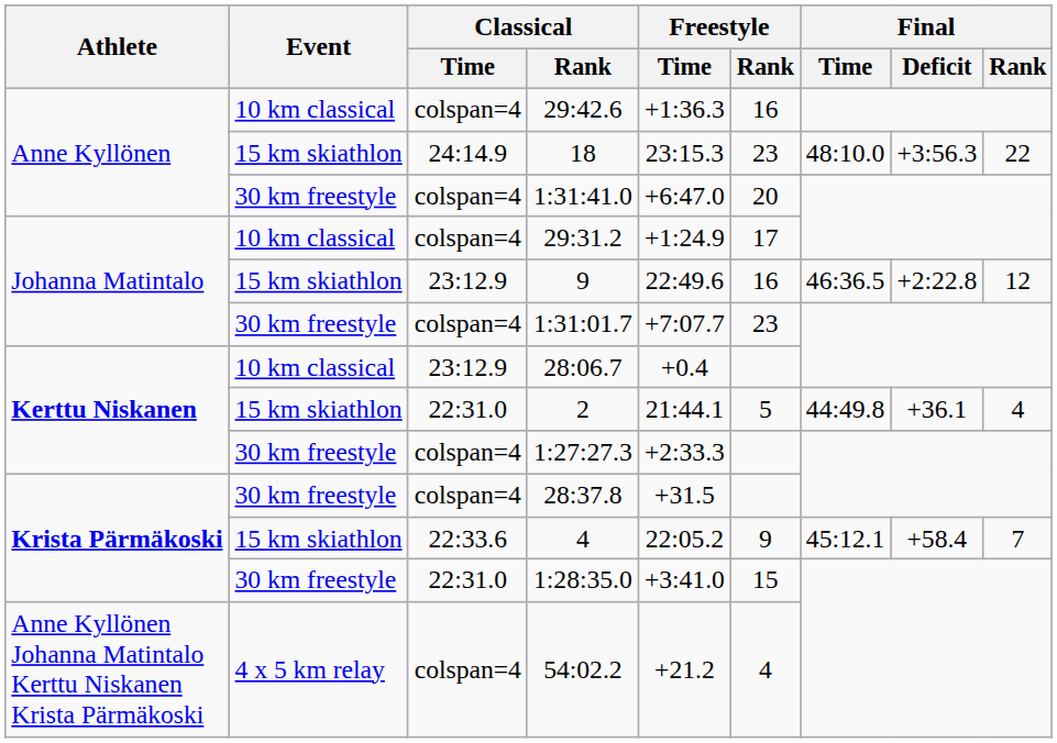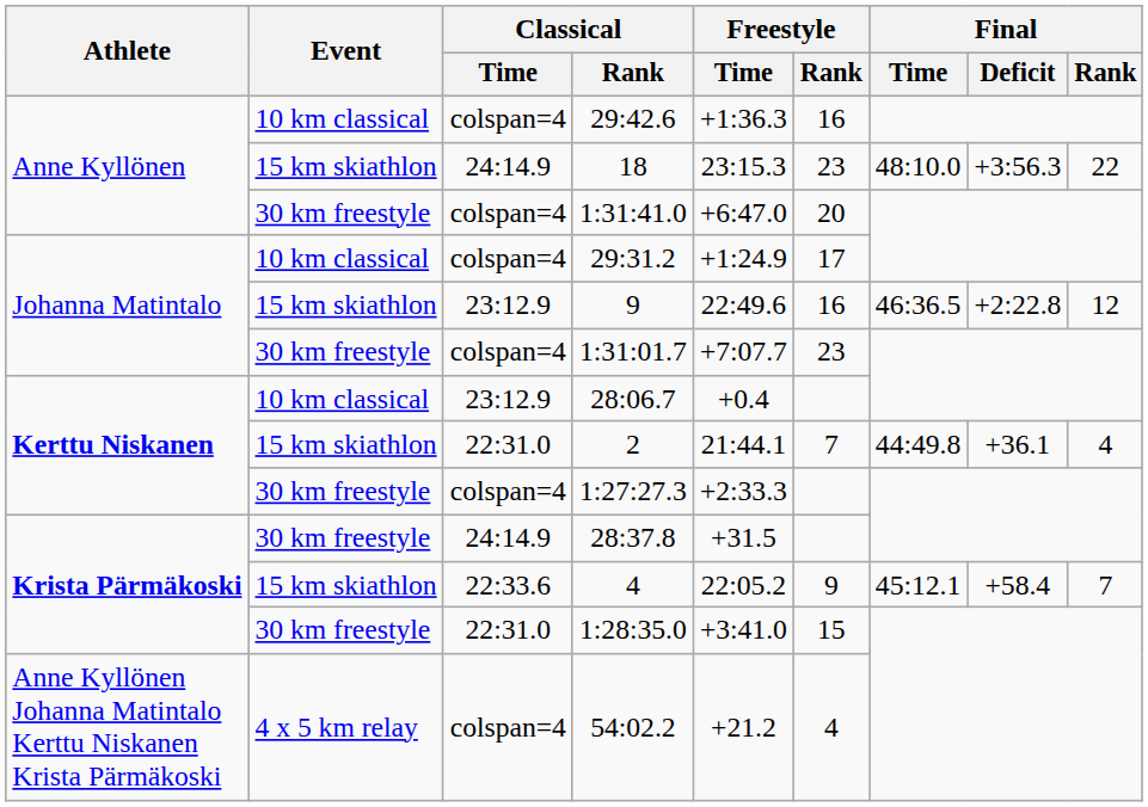2 | Freestyle / Rank: 5 -> 7
28:37.8 | Classical / Time: colspan=4 -> 24:14.9
